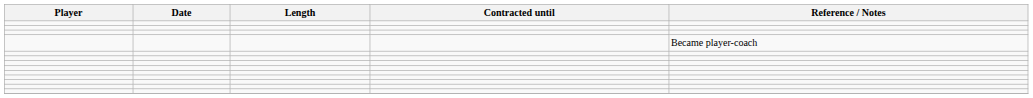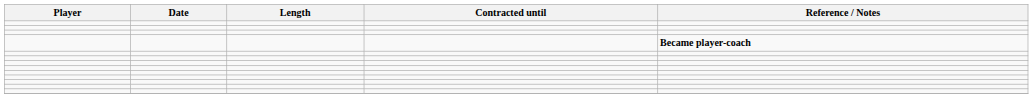row 5 | Reference / Notes: normal -> bold
